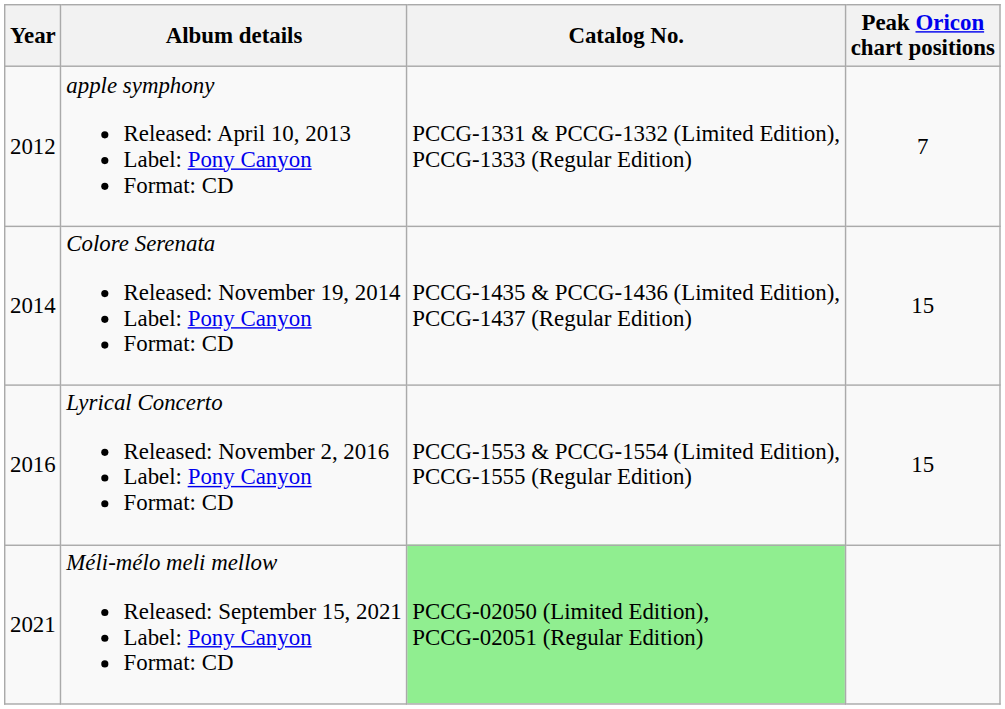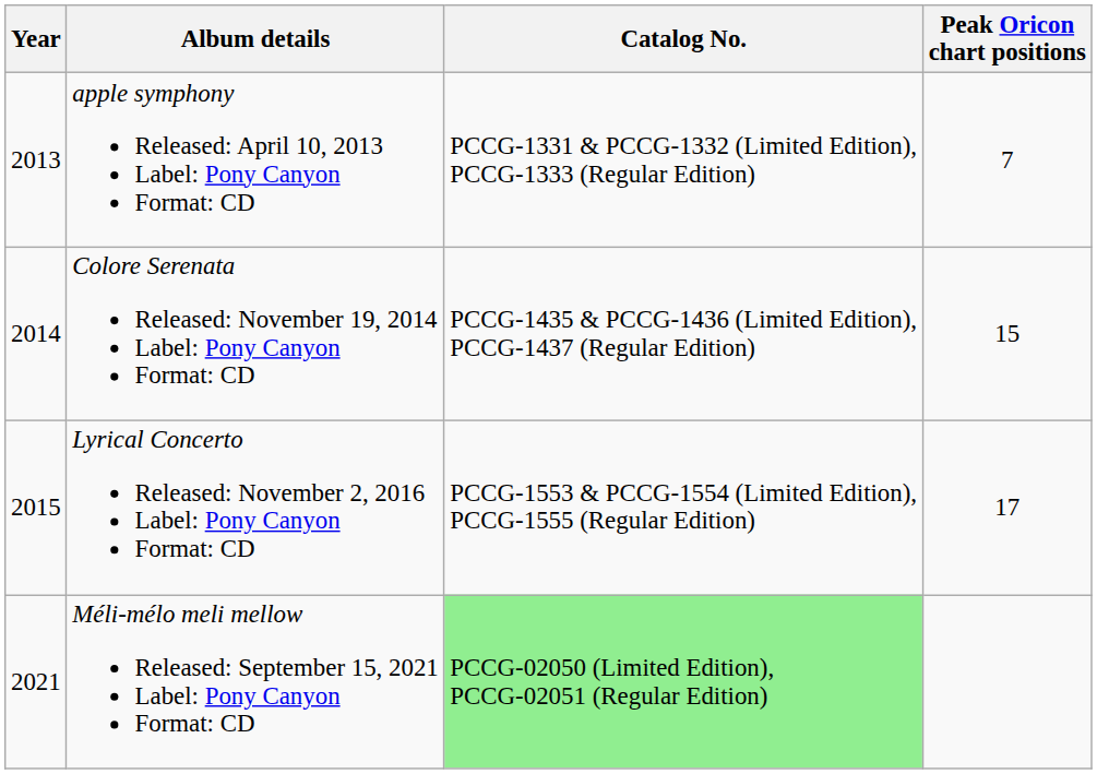row 2 | Year: 2012 -> 2013
row 4 | Year: 2016 -> 2015
row 4 | Peak Oricon chart positions: 15 -> 17
